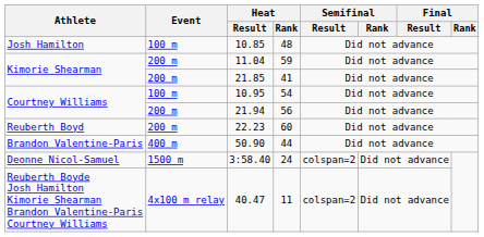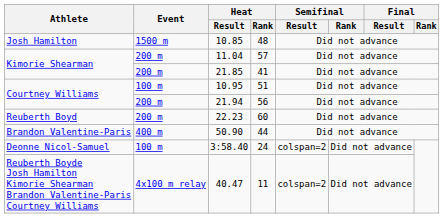10.85 | Event: 100 m -> 1500 m
11.04 | Heat / Rank: 59 -> 57
10.95 | Heat / Rank: 54 -> 51
3:58.40 | Event: 1500 m -> 100 m
